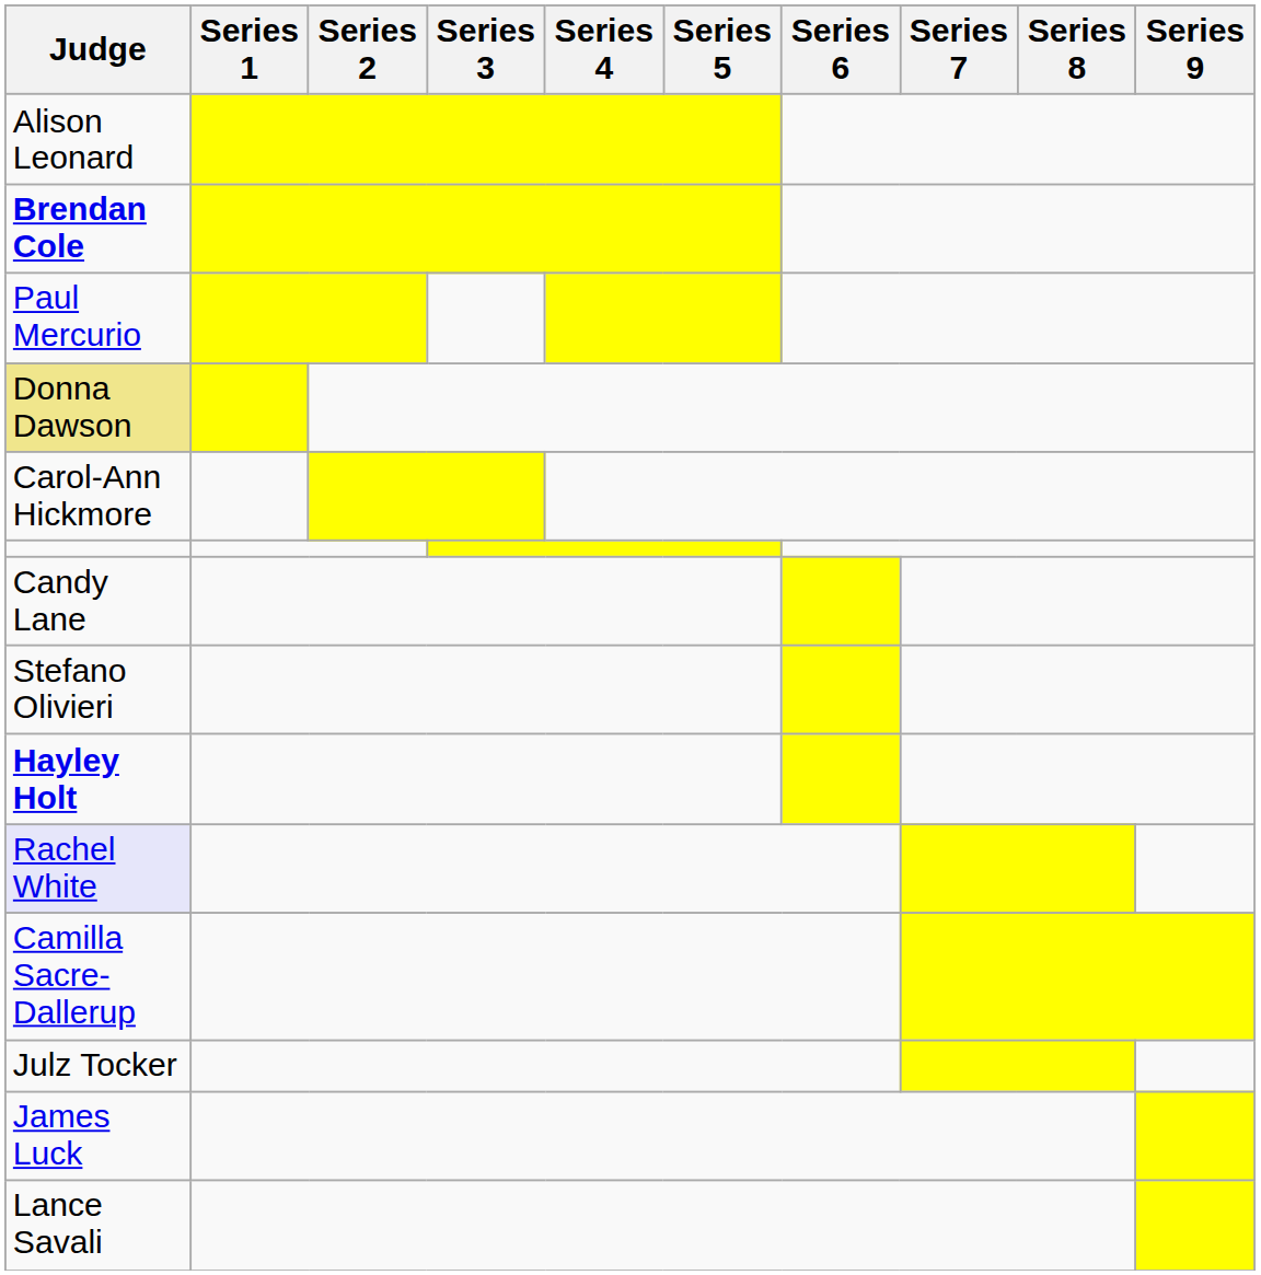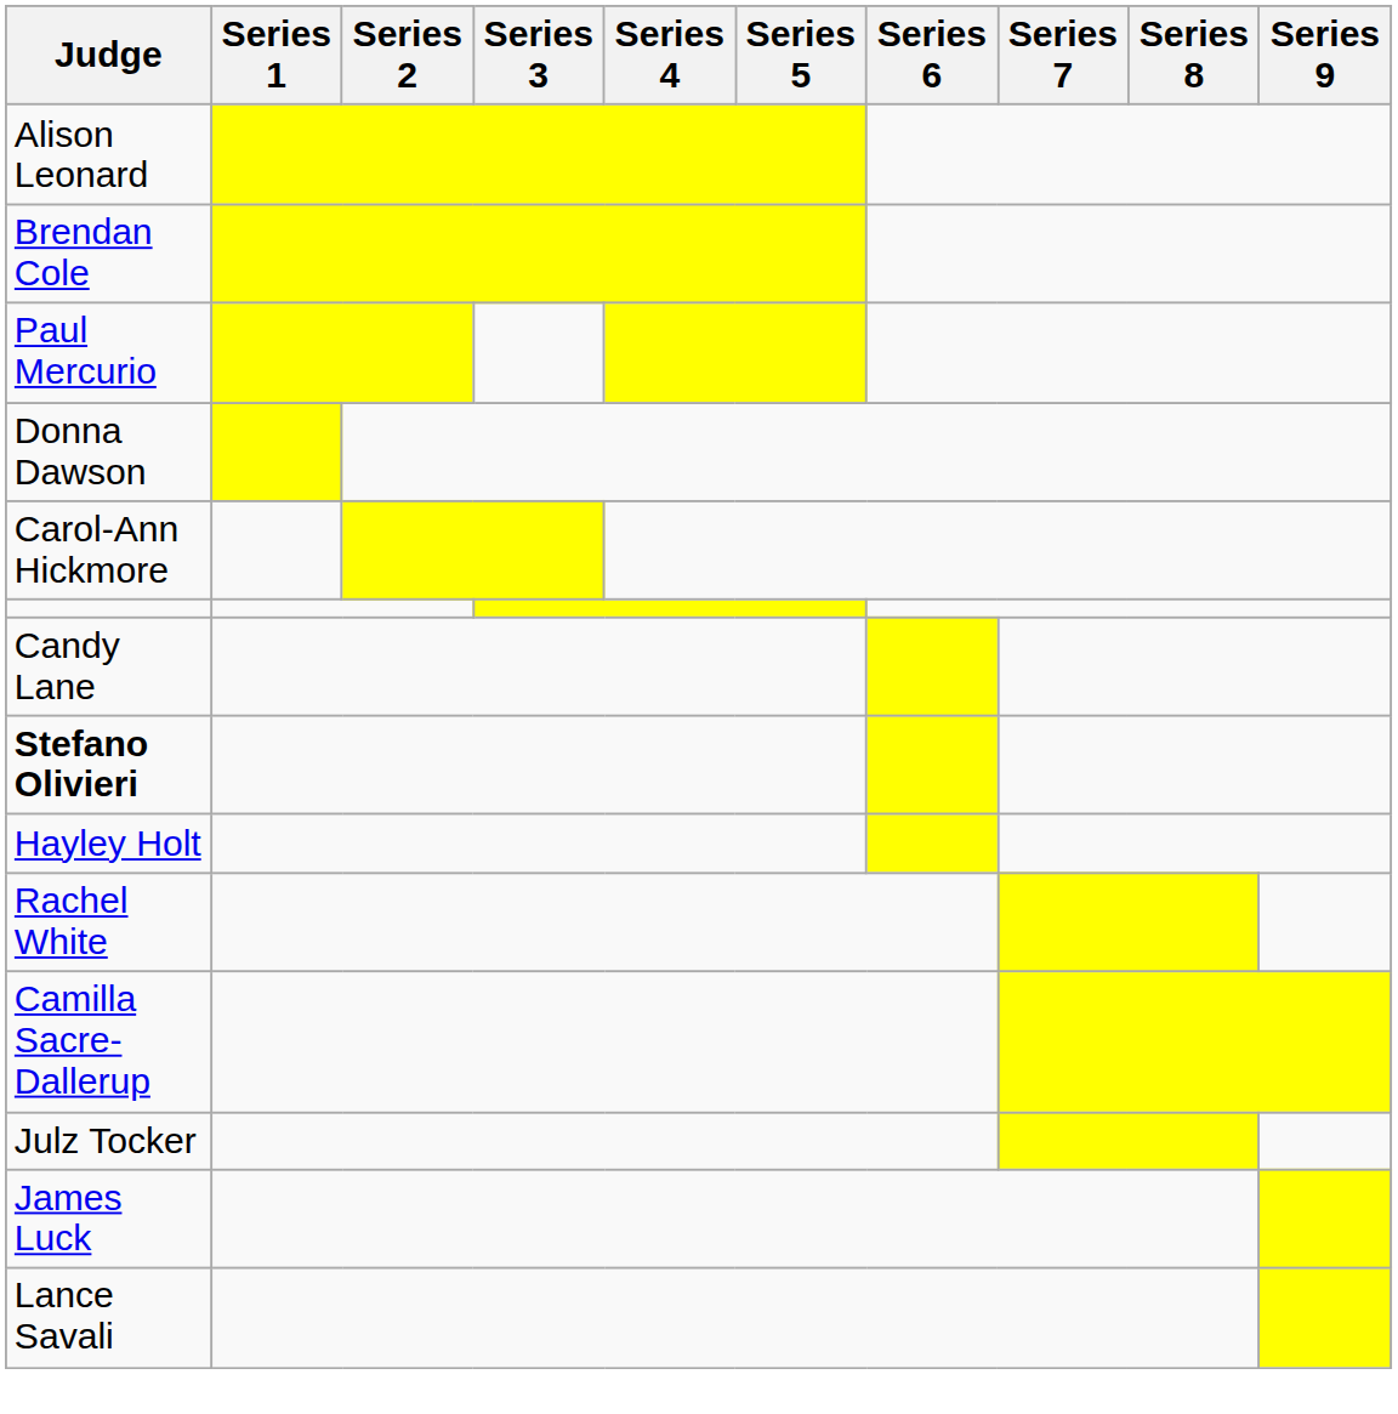Brendan Cole | Judge: bold -> normal
Donna Dawson | Judge: khaki background -> no background
Stefano Olivieri | Judge: normal -> bold
Hayley Holt | Judge: bold -> normal
Rachel White | Judge: lavender background -> no background
